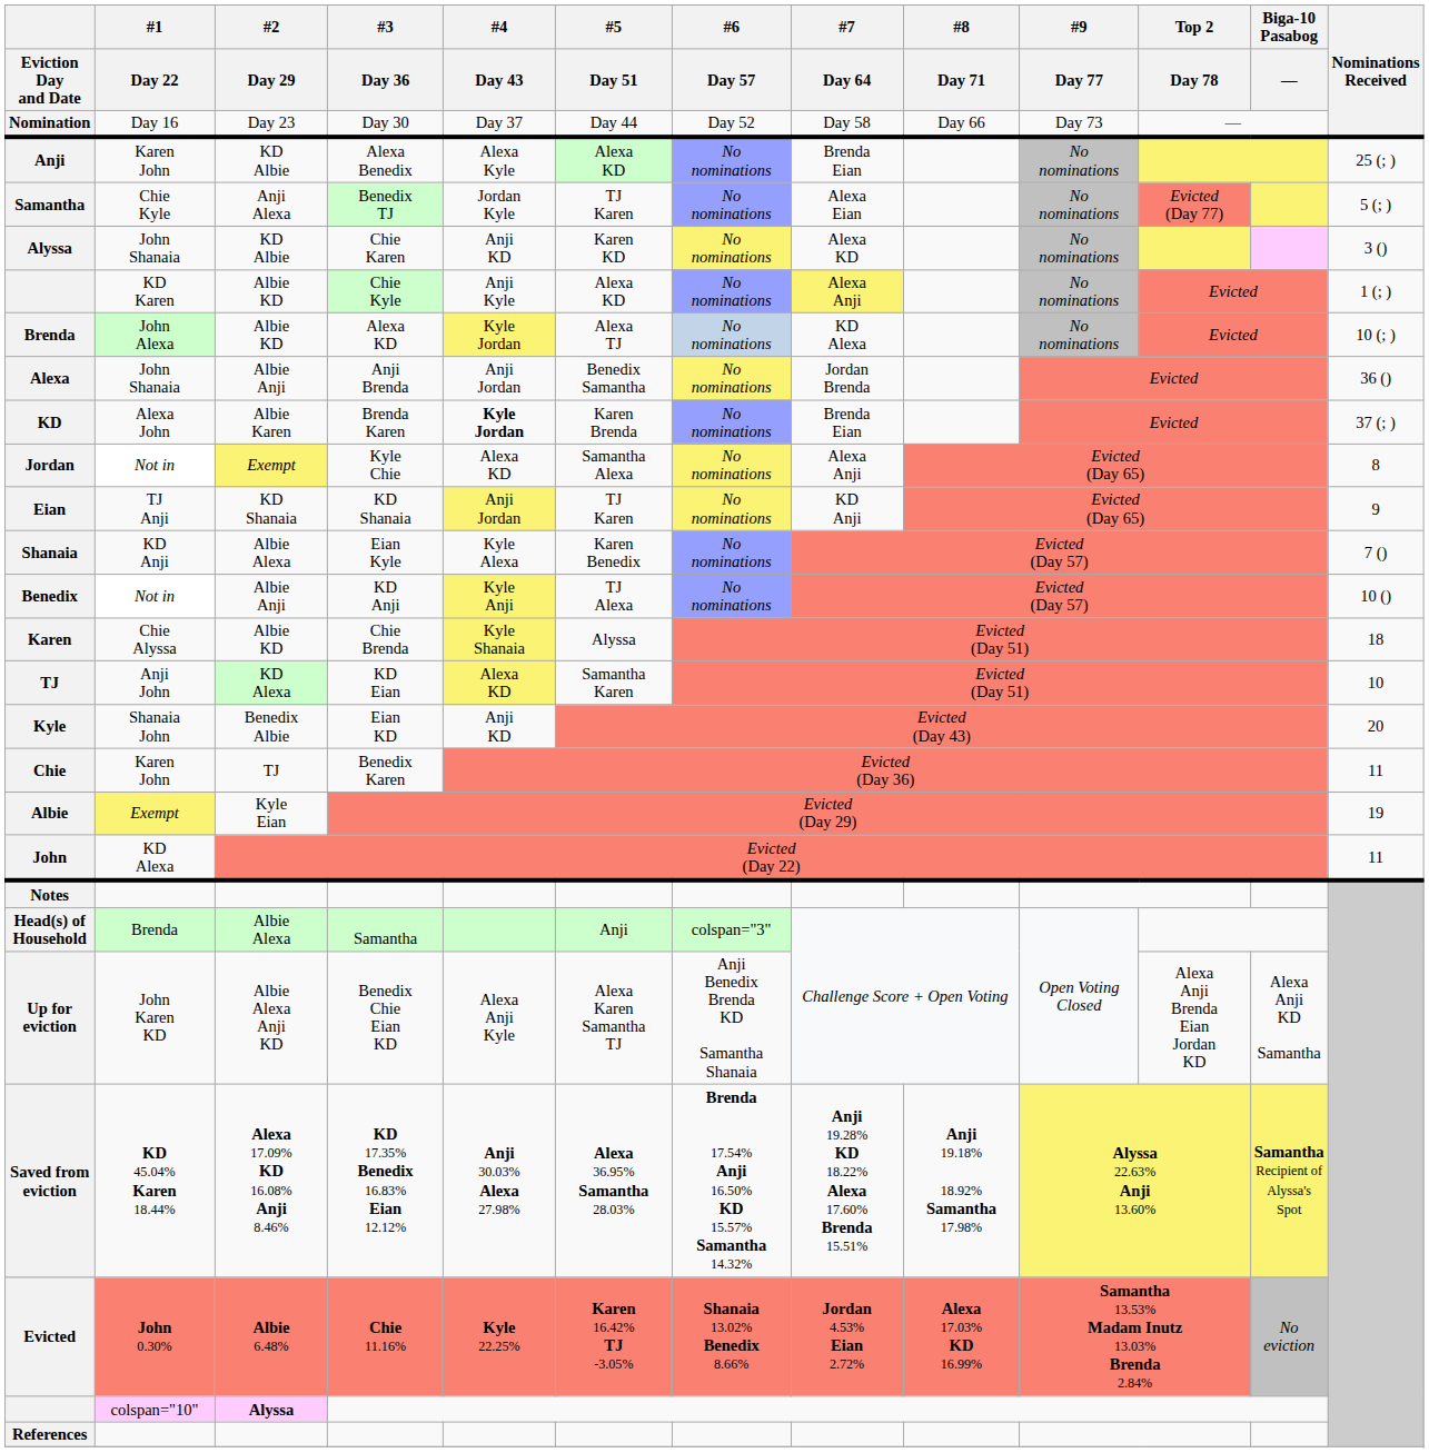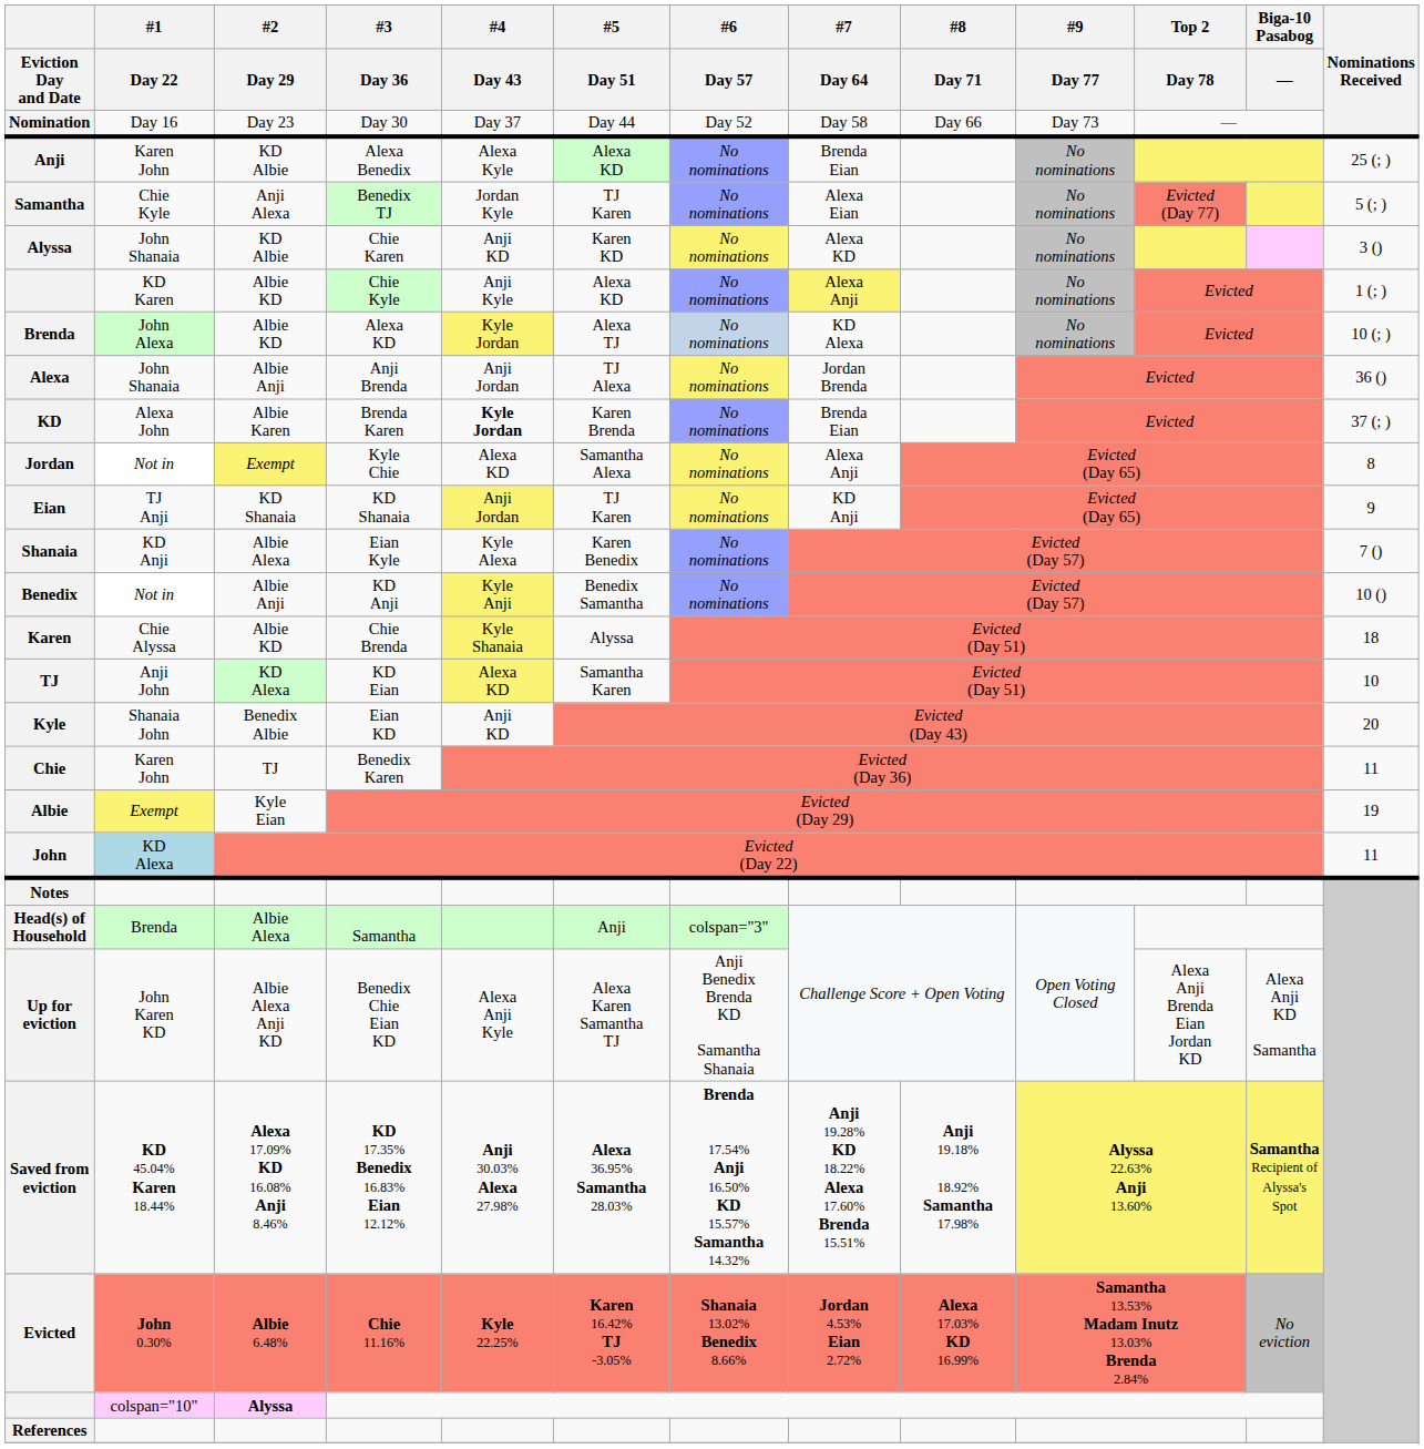Alexa | #5 / Day 51: Benedix Samantha -> TJ Alexa
Benedix | #5 / Day 51: TJ Alexa -> Benedix Samantha
John | #1 / Day 22: no background -> lightblue background
